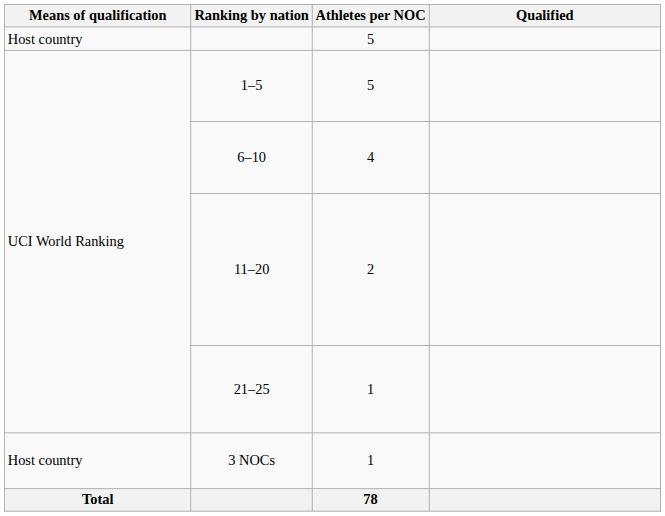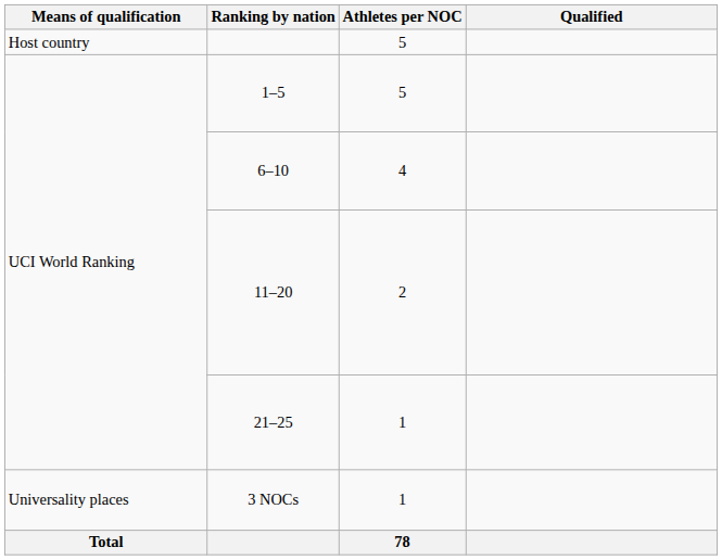3 NOCs | Means of qualification: Host country -> Universality places
